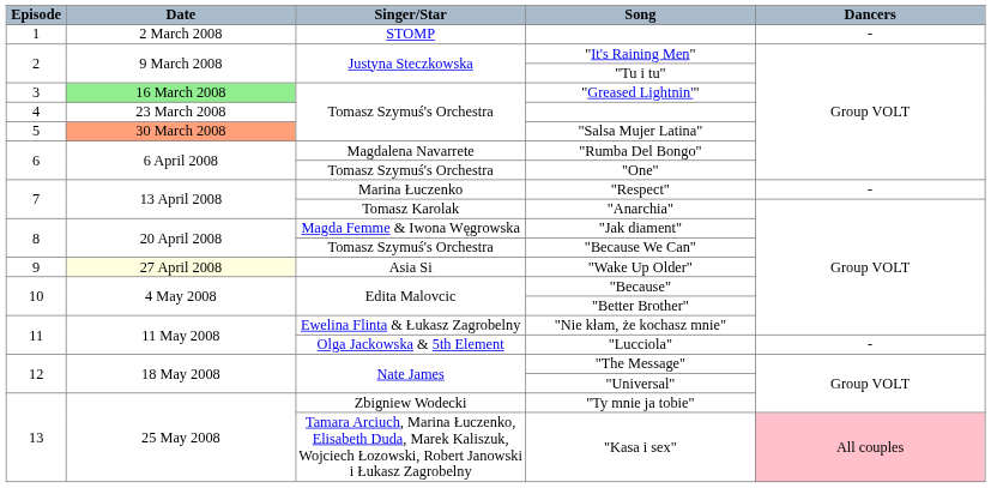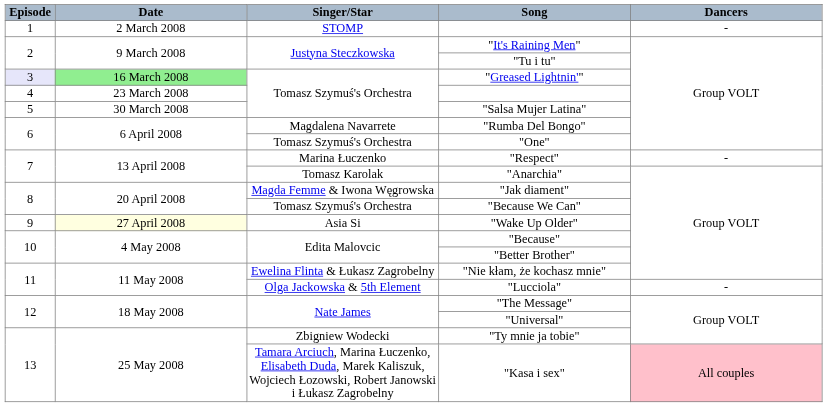"Greased Lightnin'" | Episode: no background -> lavender background
"Salsa Mujer Latina" | Date: lightsalmon background -> no background
